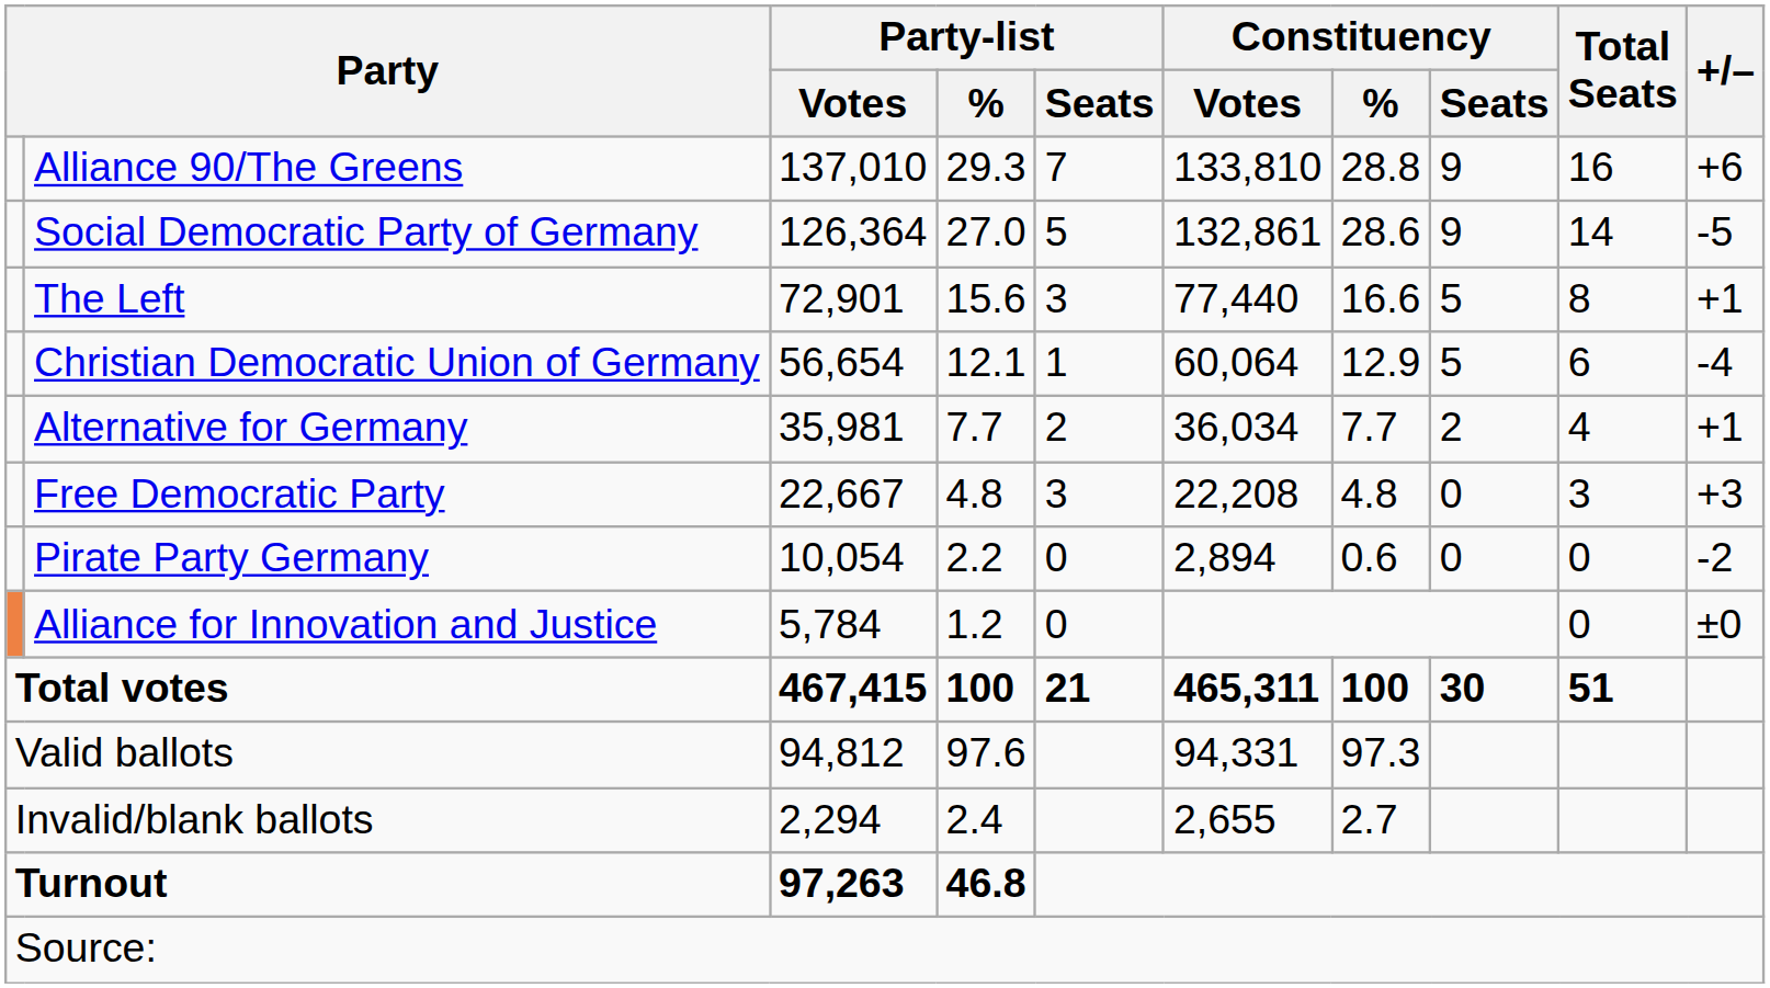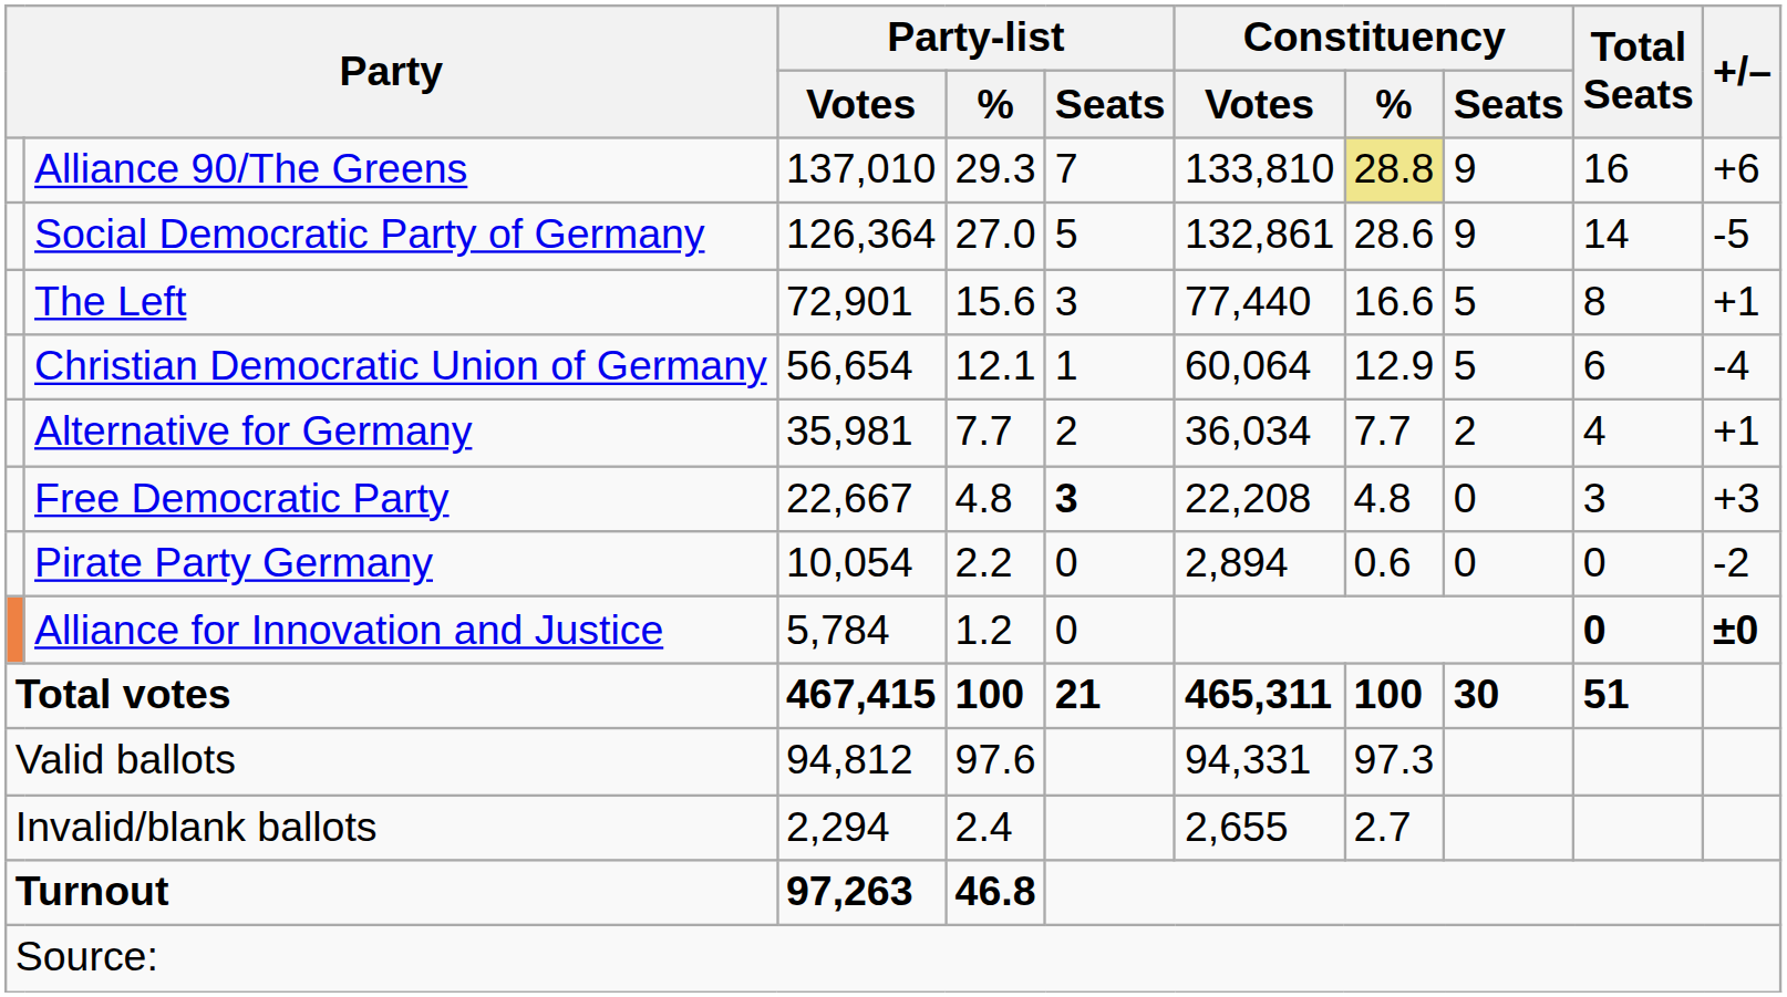Alliance 90/The Greens | Constituency / %: no background -> khaki background
Free Democratic Party | Party-list / Seats: normal -> bold
Alliance for Innovation and Justice | Total Seats: normal -> bold
Alliance for Innovation and Justice | +/–: normal -> bold
